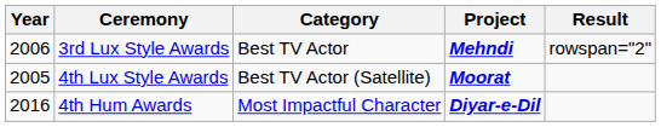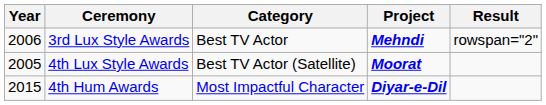4th Hum Awards | Year: 2016 -> 2015
